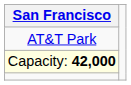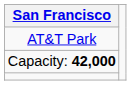Capacity: 42,000 | San Francisco: lightyellow background -> no background
